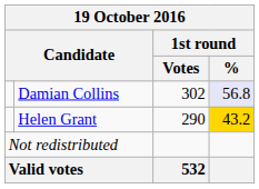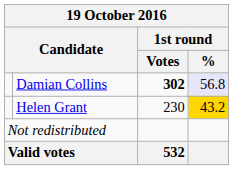Damian Collins | 1st round / Votes: normal -> bold
Helen Grant | 1st round / Votes: 290 -> 230
